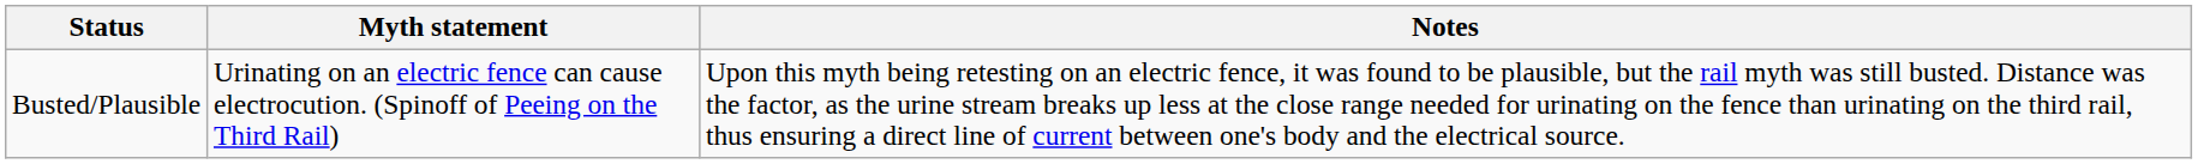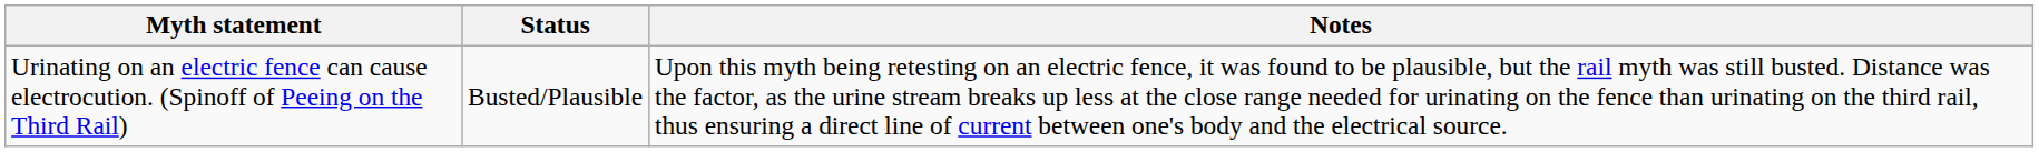columns swapped: Myth statement <-> Status
